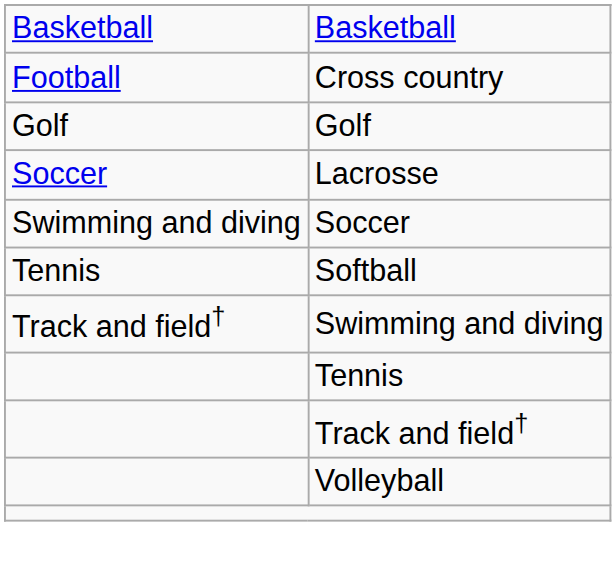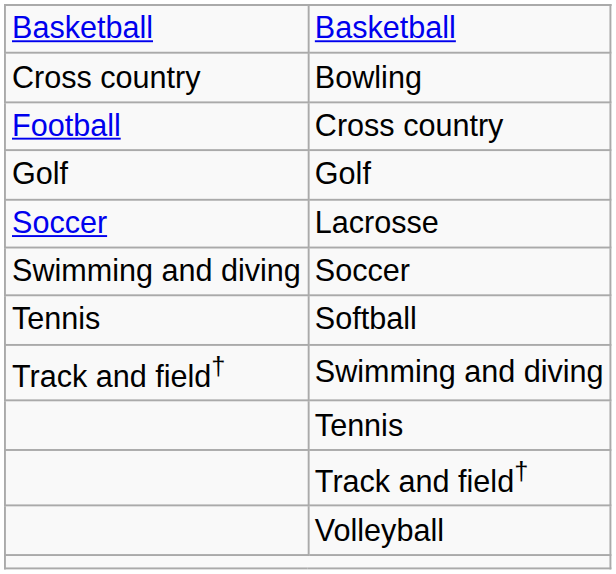+ row: Cross country | Bowling
